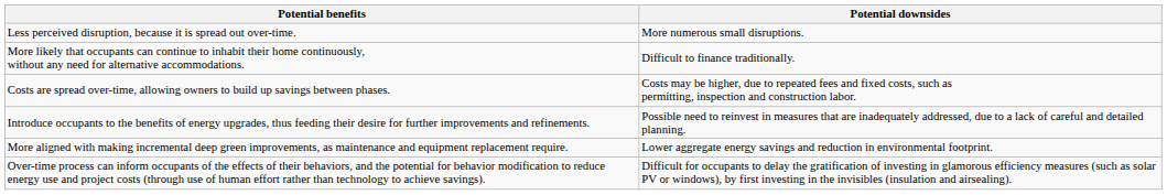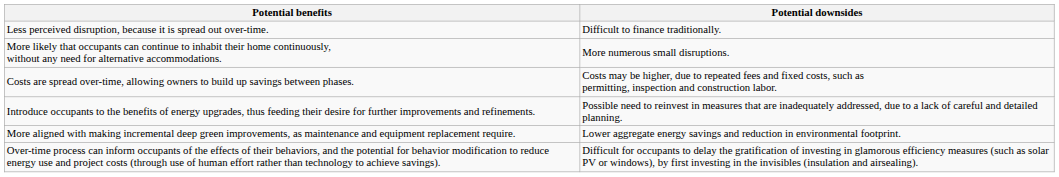row 2 | Potential downsides: More numerous small disruptions. -> Difficult to finance traditionally.
row 3 | Potential downsides: Difficult to finance traditionally. -> More numerous small disruptions.
